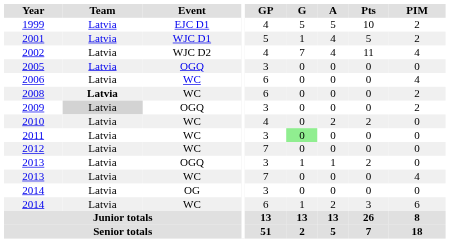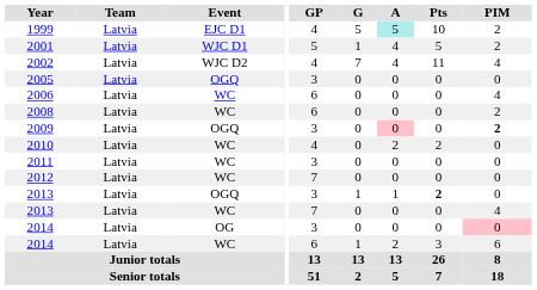1999 | A: no background -> paleturquoise background
2008 | Team: bold -> normal
2009 | Team: lightgrey background -> no background
2009 | A: no background -> pink background
2009 | PIM: normal -> bold
2011 | G: lightgreen background -> no background
2013 / OGQ | Pts: normal -> bold
2014 / OG | PIM: no background -> pink background
